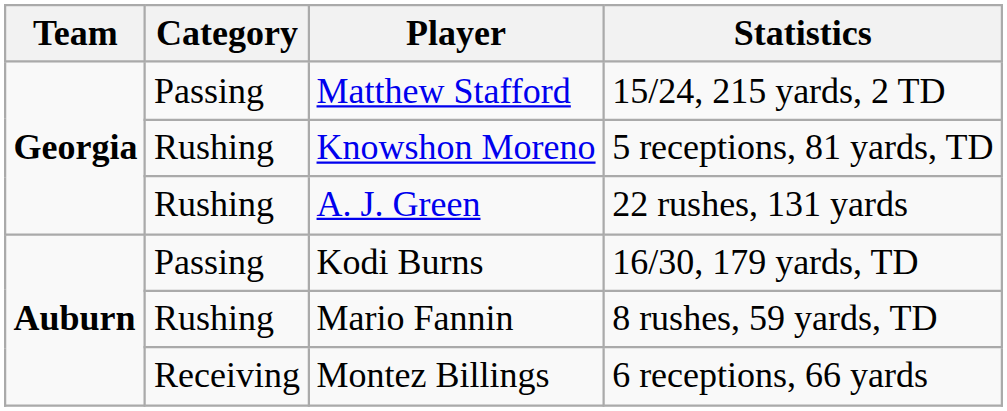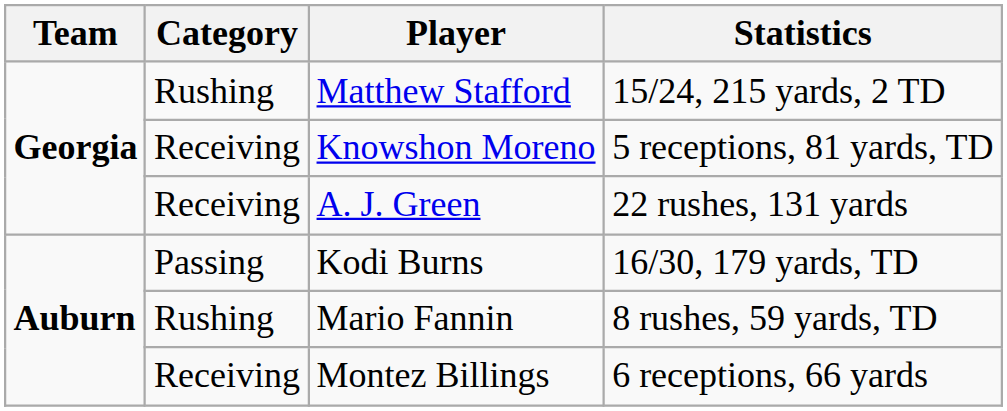Matthew Stafford | Category: Passing -> Rushing
Knowshon Moreno | Category: Rushing -> Receiving
A. J. Green | Category: Rushing -> Receiving
